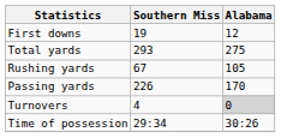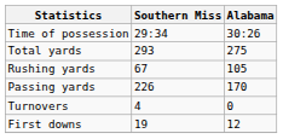rows swapped: First downs <-> Time of possession
Turnovers | Alabama: lightgrey background -> no background
